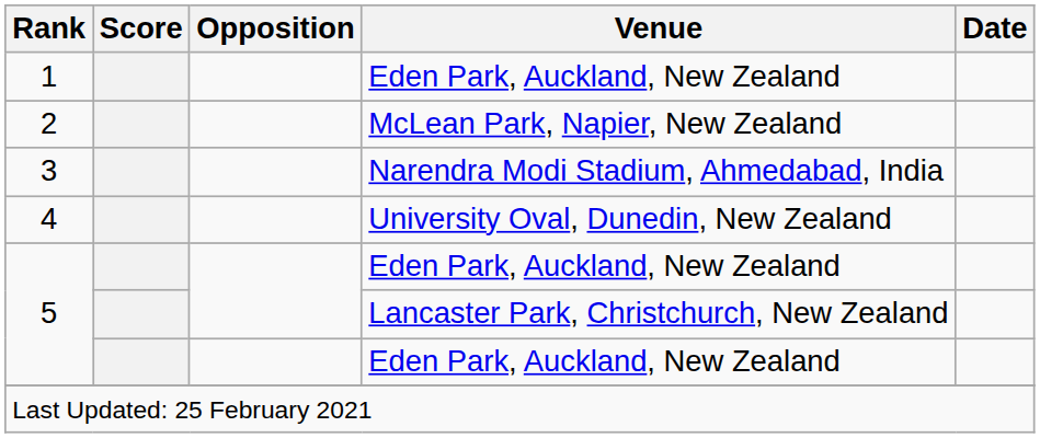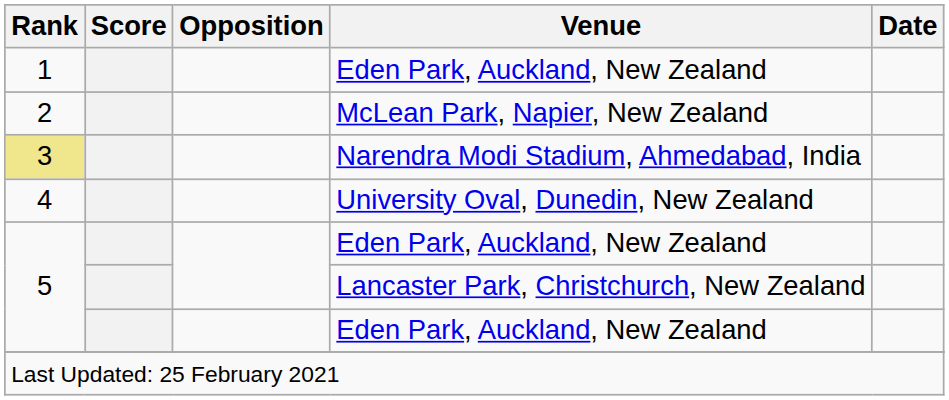3 | Rank: no background -> khaki background
